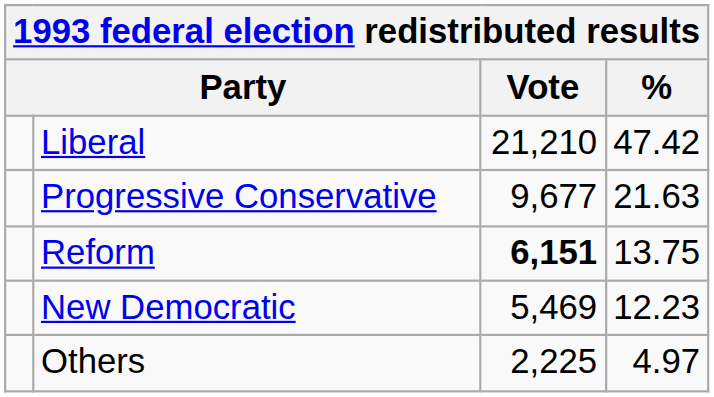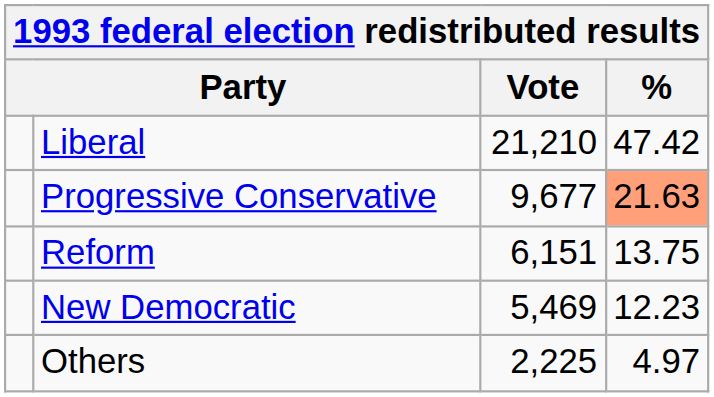Progressive Conservative | %: no background -> lightsalmon background
Reform | Vote: bold -> normal
